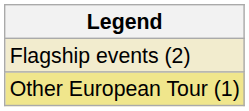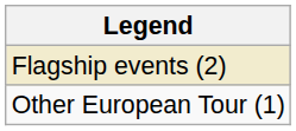row 3 | column 1: khaki background -> no background
